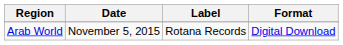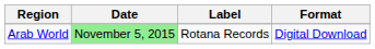Arab World | Date: no background -> lightgreen background
